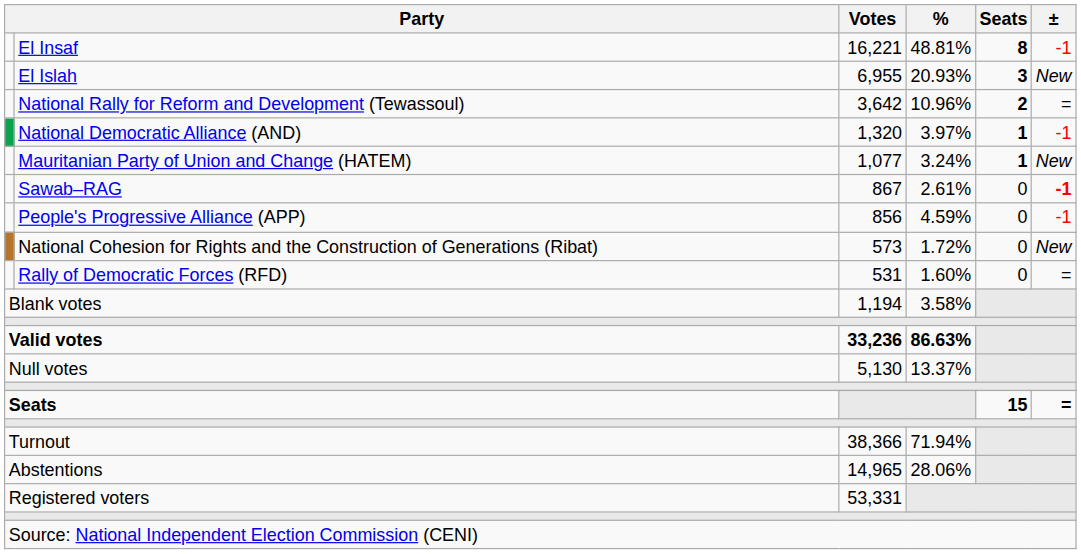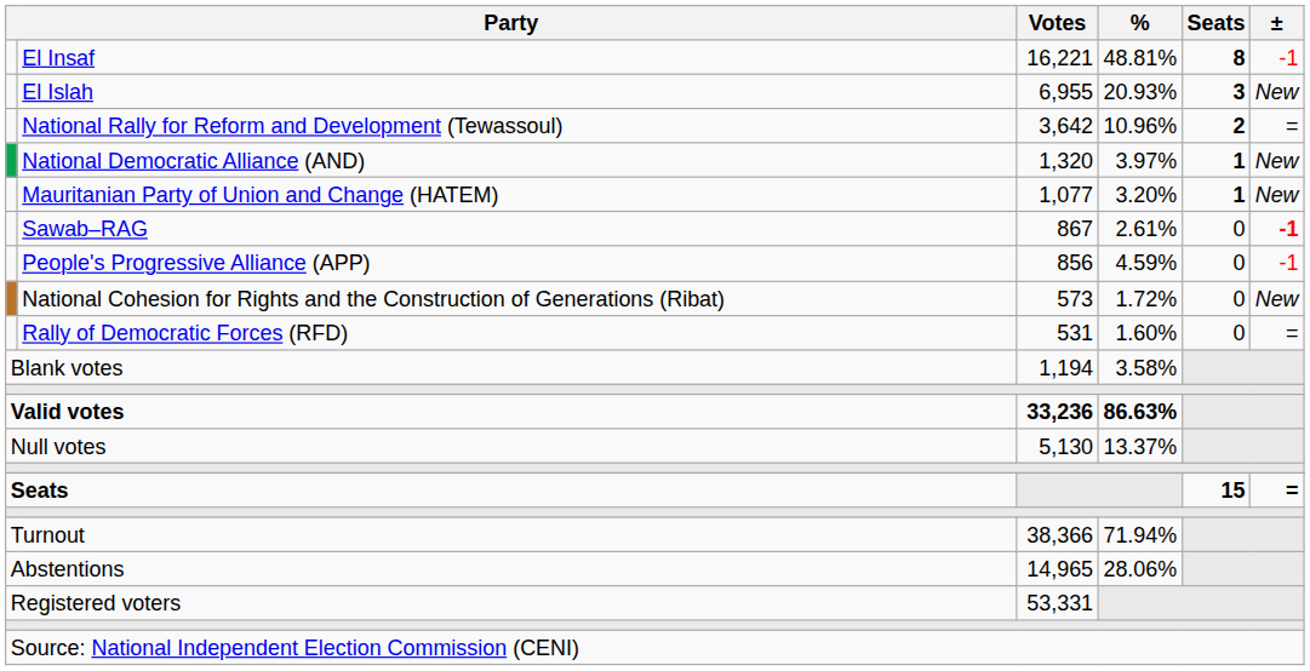National Democratic Alliance (AND) | ±: -1 -> New
Mauritanian Party of Union and Change (HATEM) | %: 3.24% -> 3.20%
